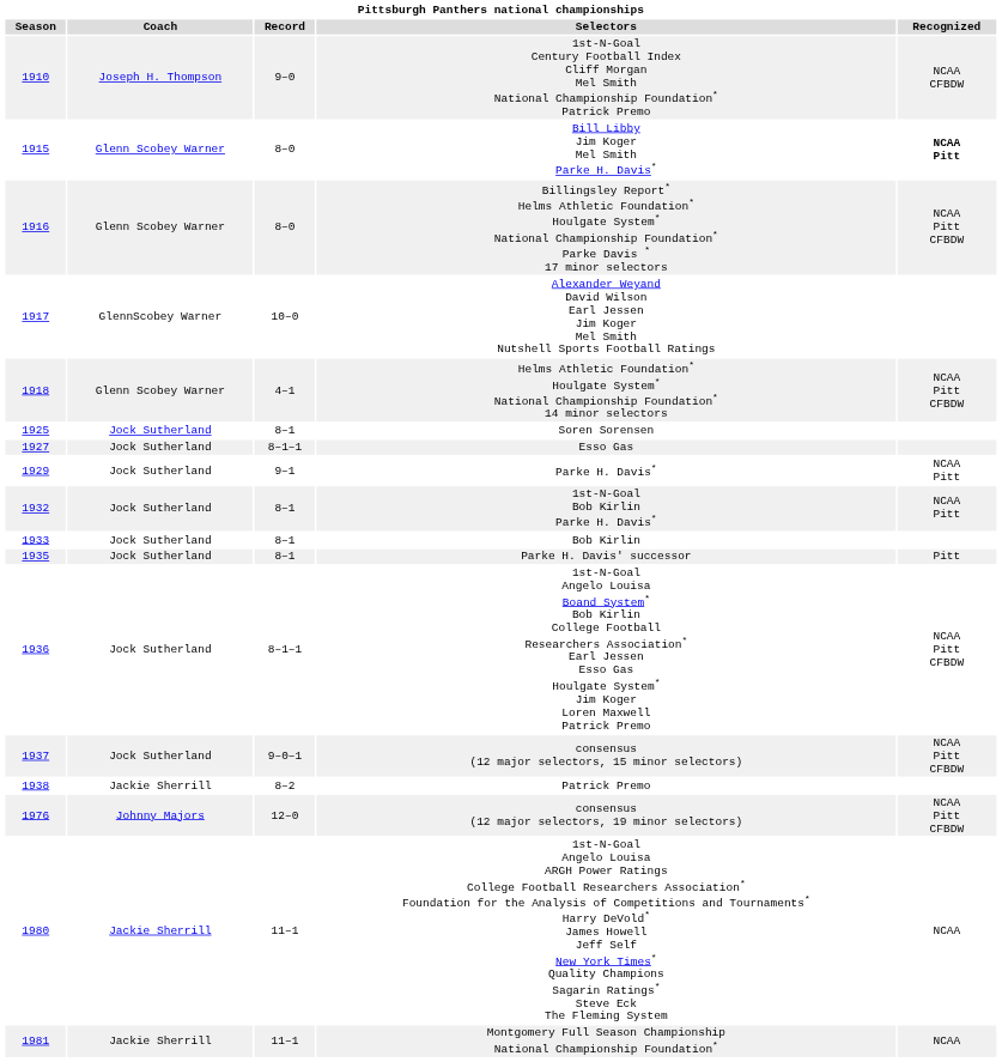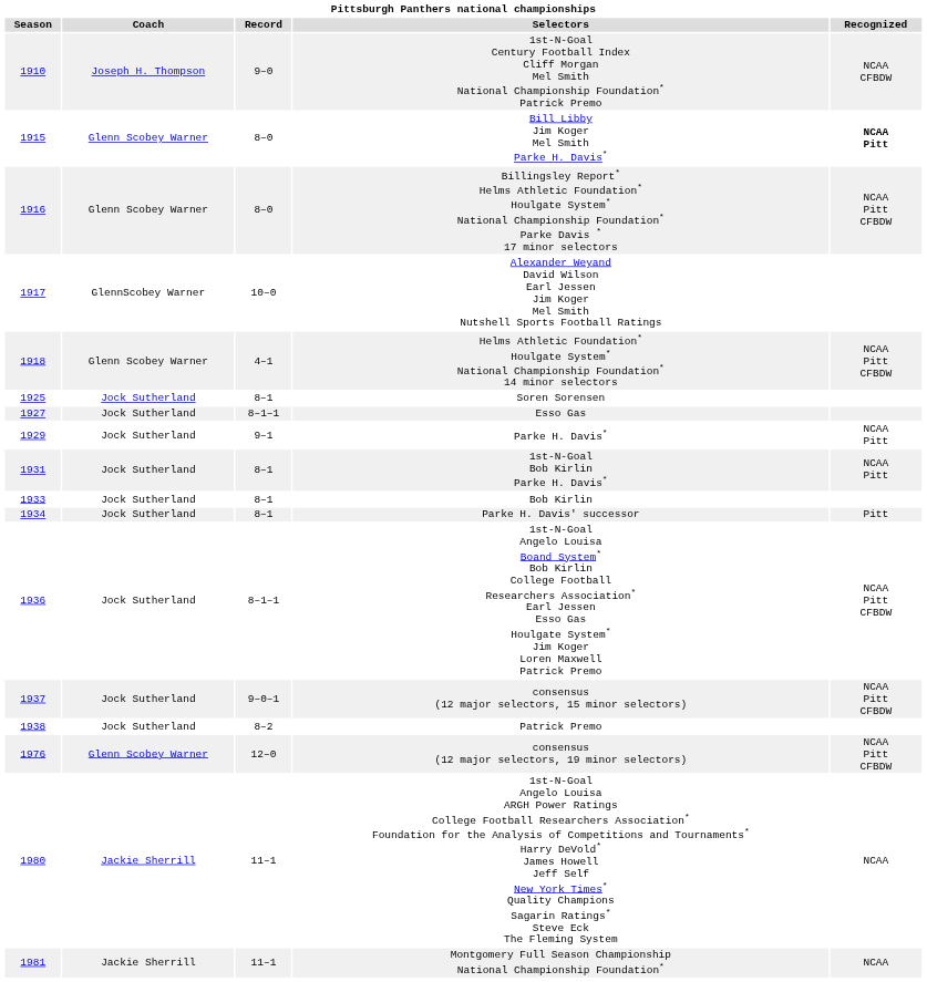1st-N-Goal Bob Kirlin Parke H. Davis* | Season: 1932 -> 1931
Parke H. Davis' successor | Season: 1935 -> 1934
Patrick Premo | Coach: Jackie Sherrill -> Jock Sutherland
consensus (12 major selectors, 19 minor selectors) | Coach: Johnny Majors -> Glenn Scobey Warner
